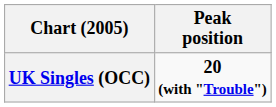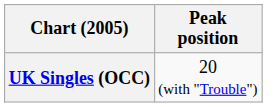UK Singles (OCC) | Peak position: bold -> normal
